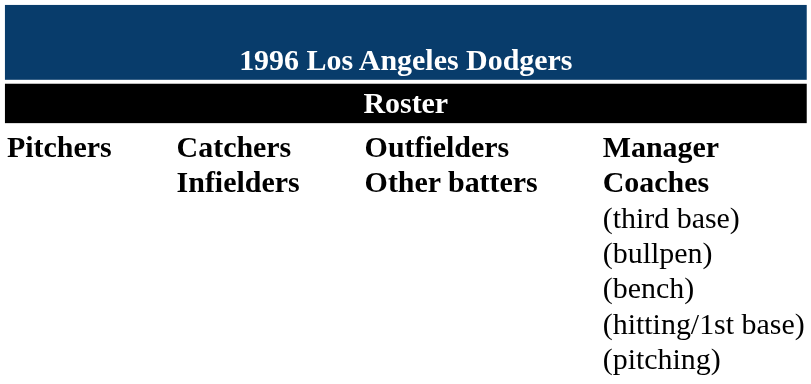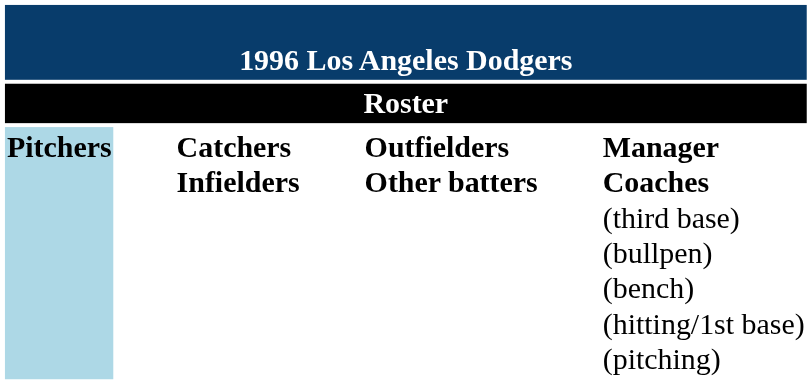Pitchers | column 1: no background -> lightblue background
